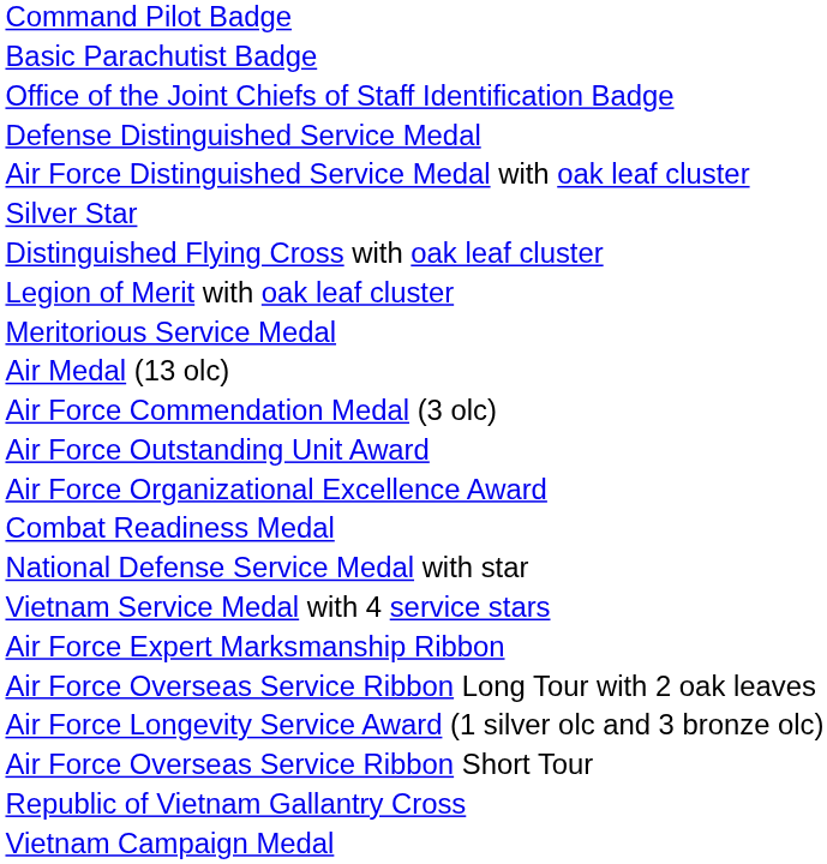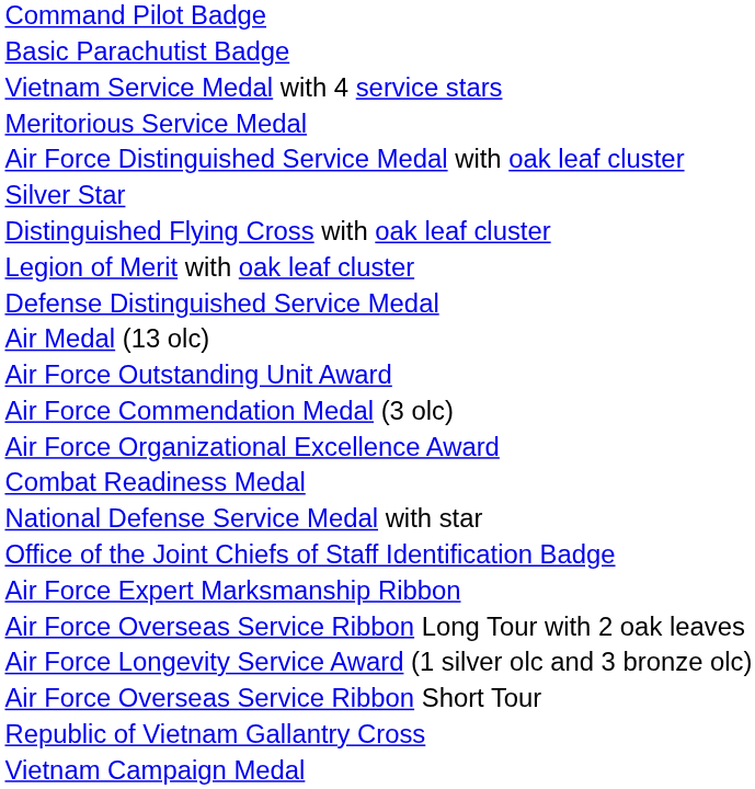row 3 | column 1: Office of the Joint Chiefs of Staff Identification Badge -> Vietnam Service Medal with 4 service stars
row 4 | column 1: Defense Distinguished Service Medal -> Meritorious Service Medal
row 9 | column 1: Meritorious Service Medal -> Defense Distinguished Service Medal
row 11 | column 1: Air Force Commendation Medal (3 olc) -> Air Force Outstanding Unit Award
row 12 | column 1: Air Force Outstanding Unit Award -> Air Force Commendation Medal (3 olc)
row 16 | column 1: Vietnam Service Medal with 4 service stars -> Office of the Joint Chiefs of Staff Identification Badge
